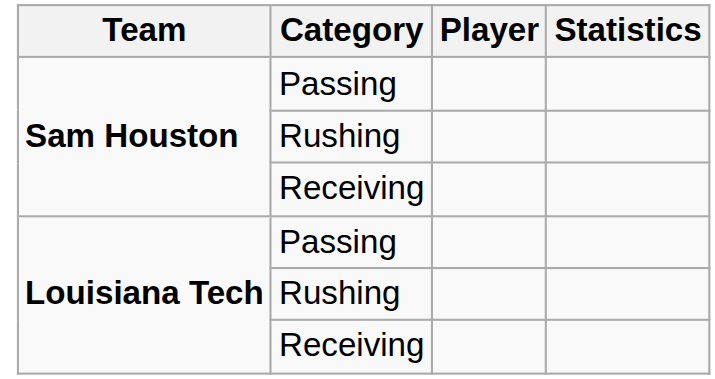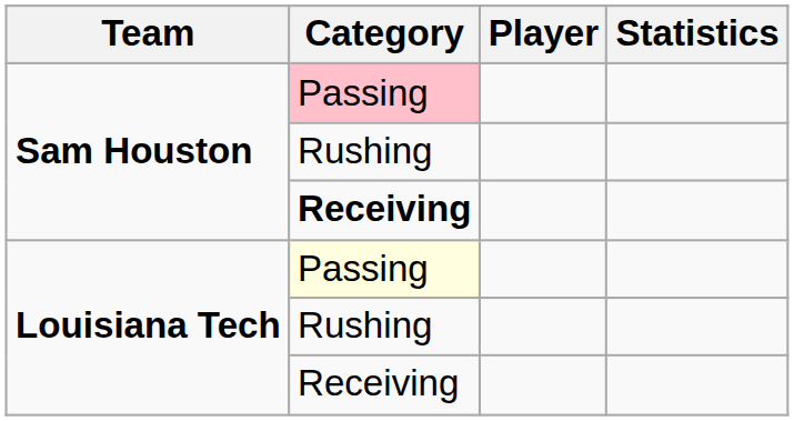Sam Houston / Passing | Category: no background -> pink background
Sam Houston / Receiving | Category: normal -> bold
Louisiana Tech / Passing | Category: no background -> lightyellow background
